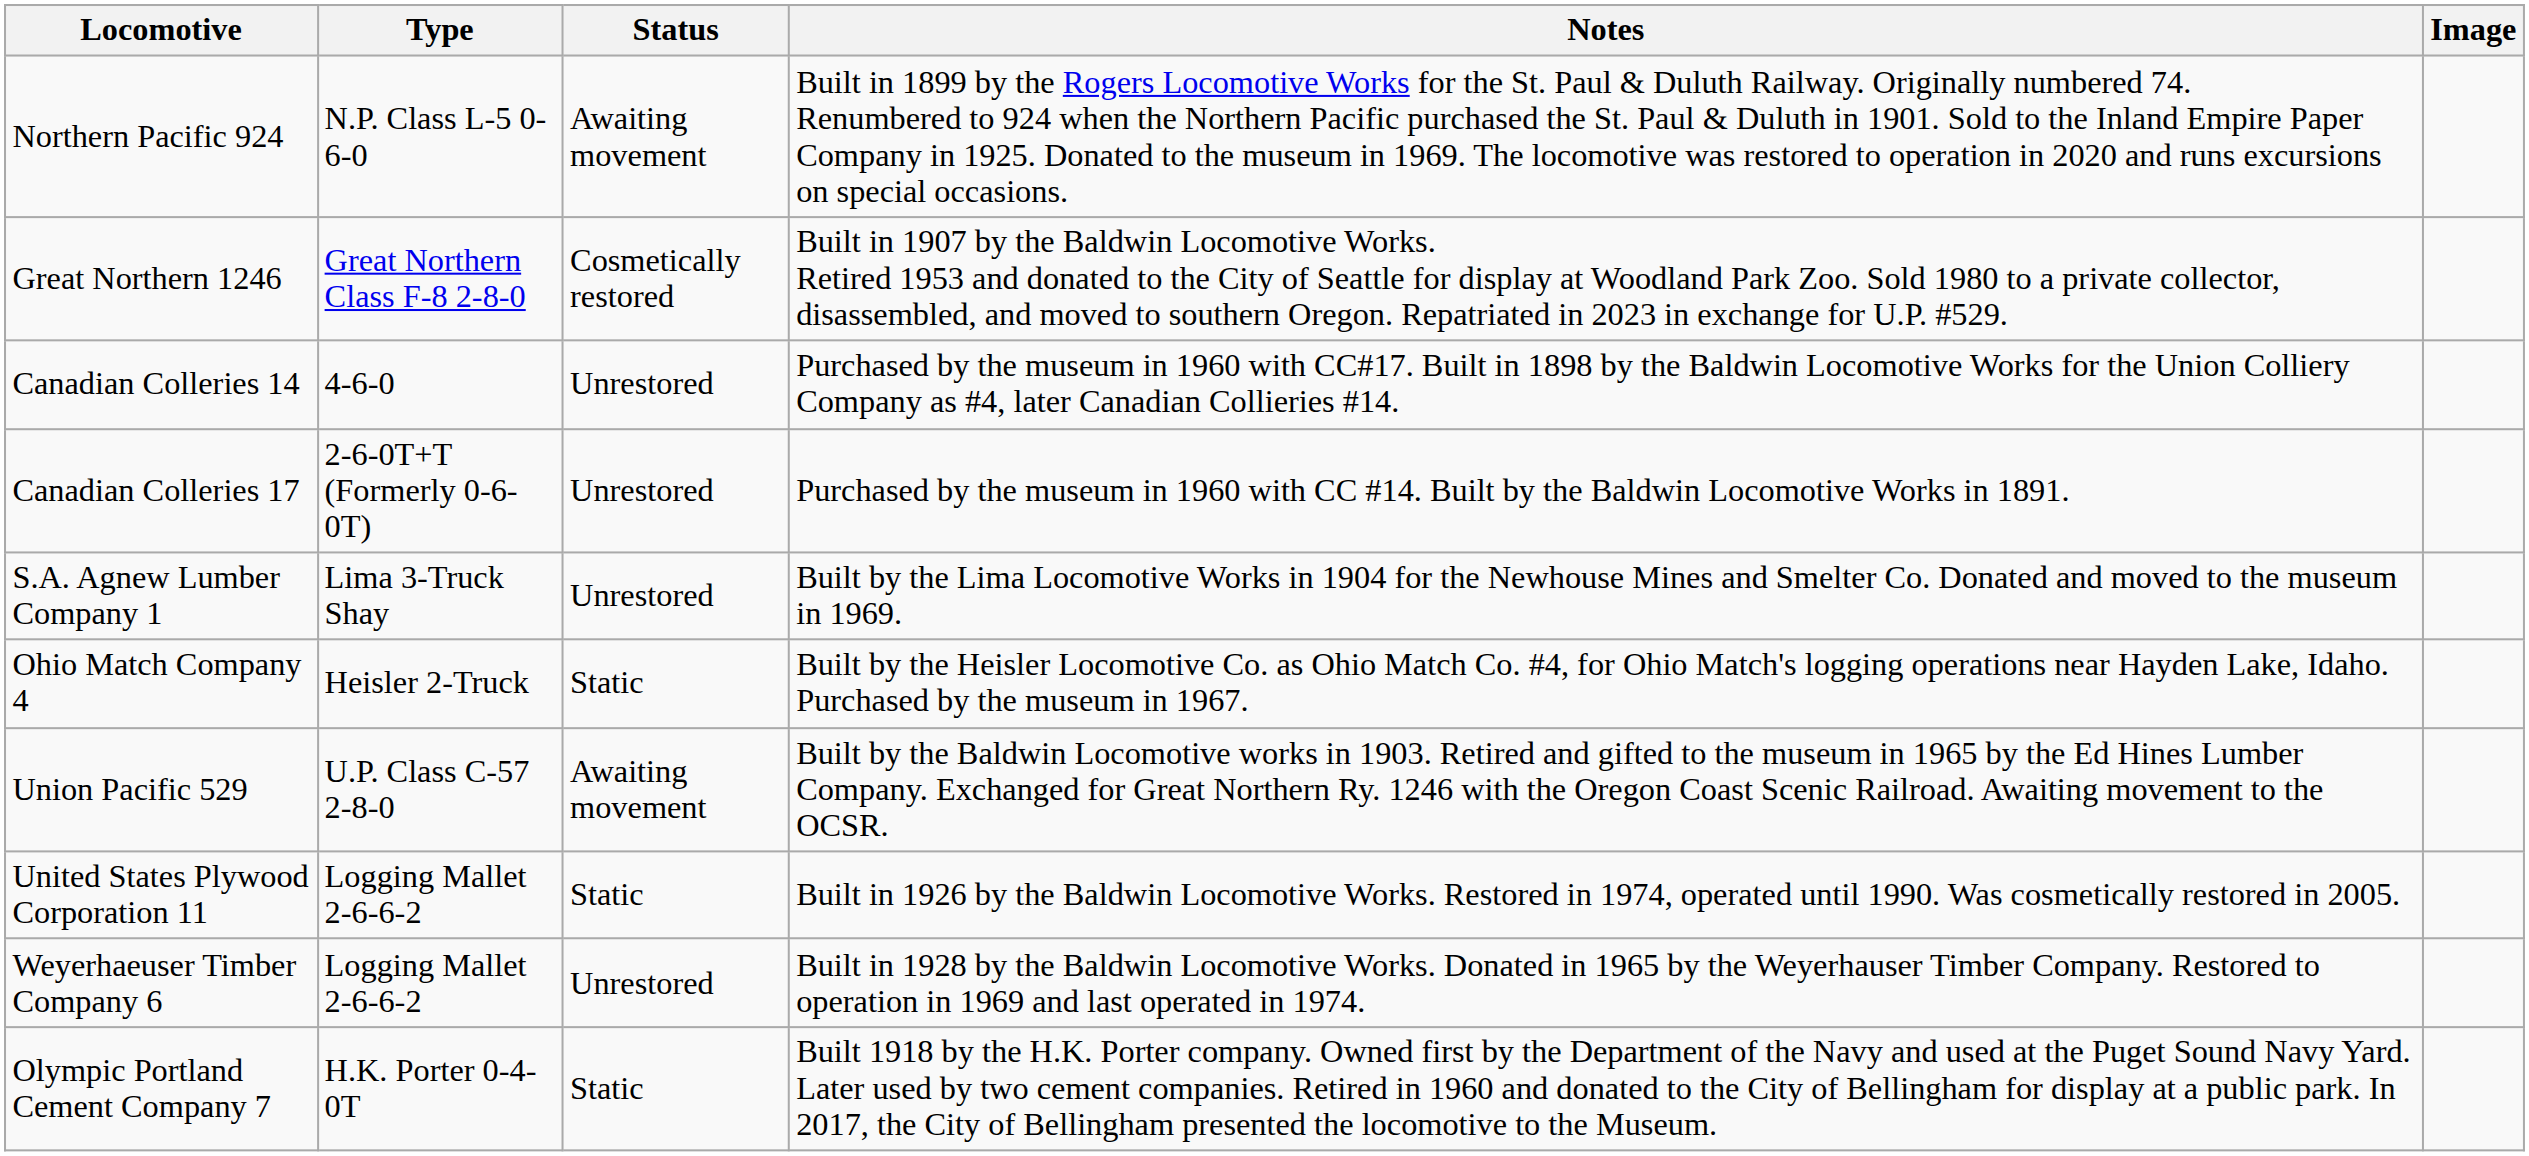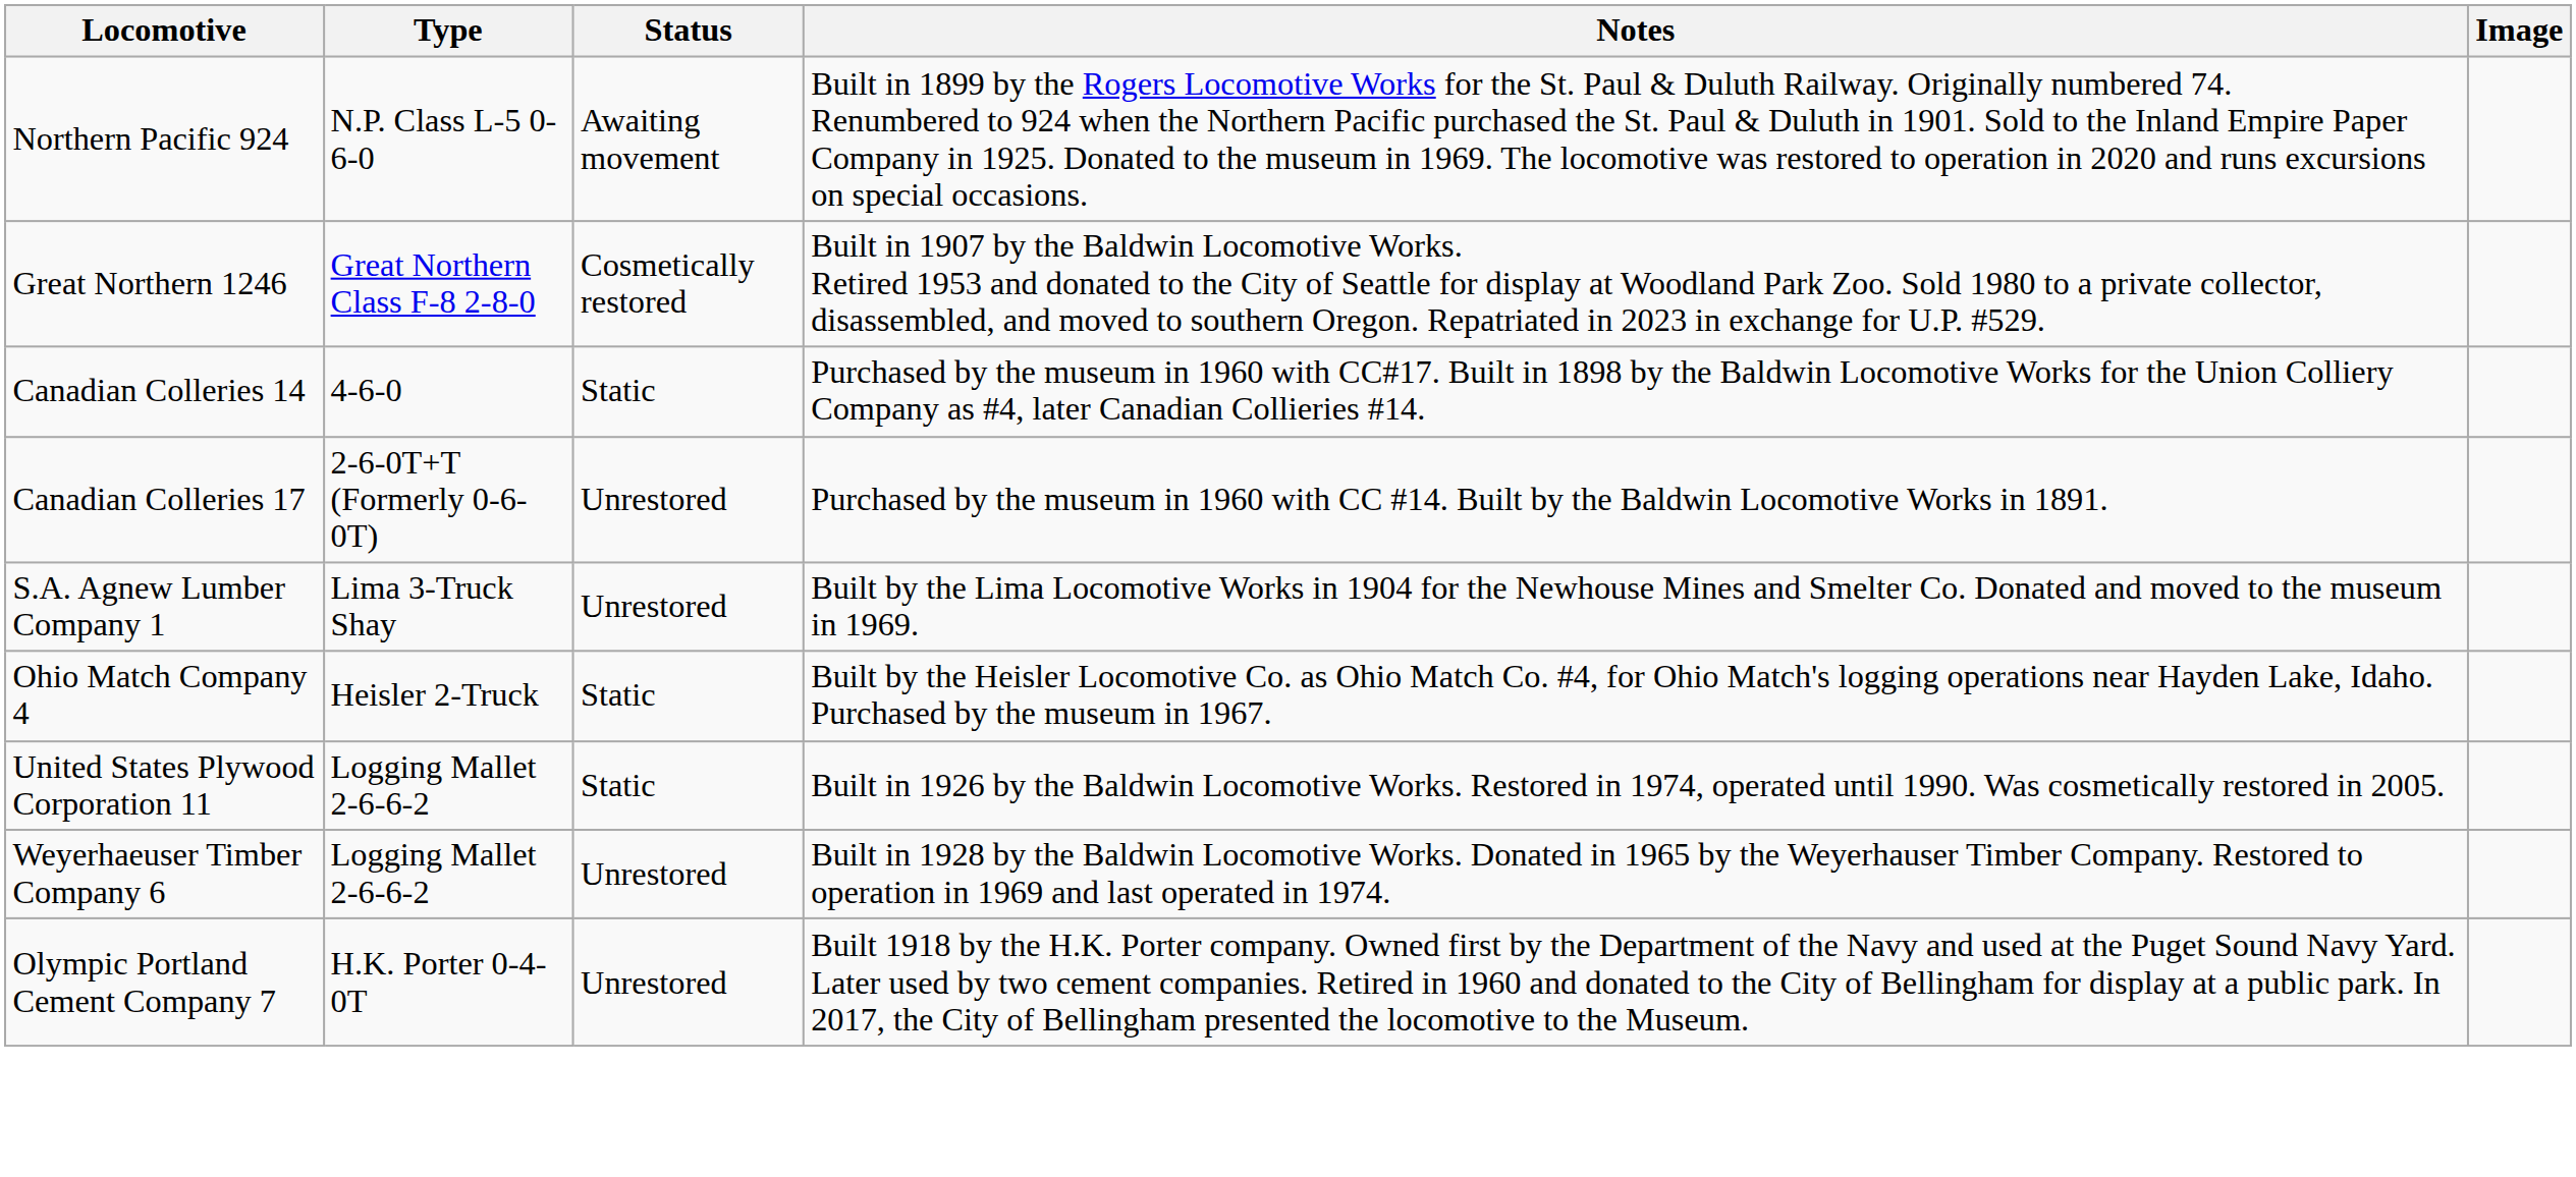Canadian Colleries 14 | Status: Unrestored -> Static
- row: Union Pacific 529 | U.P. Class C-57 2-8-0 | Awaiting movement | Built by the Baldwin Locomotive works in 1903. Retired and gifted to the museum in 1965 by the Ed Hines Lumber Company. Exchanged for Great Northern Ry. 1246 with the Oregon Coast Scenic Railroad. Awaiting movement to the OCSR.
Olympic Portland Cement Company 7 | Status: Static -> Unrestored
